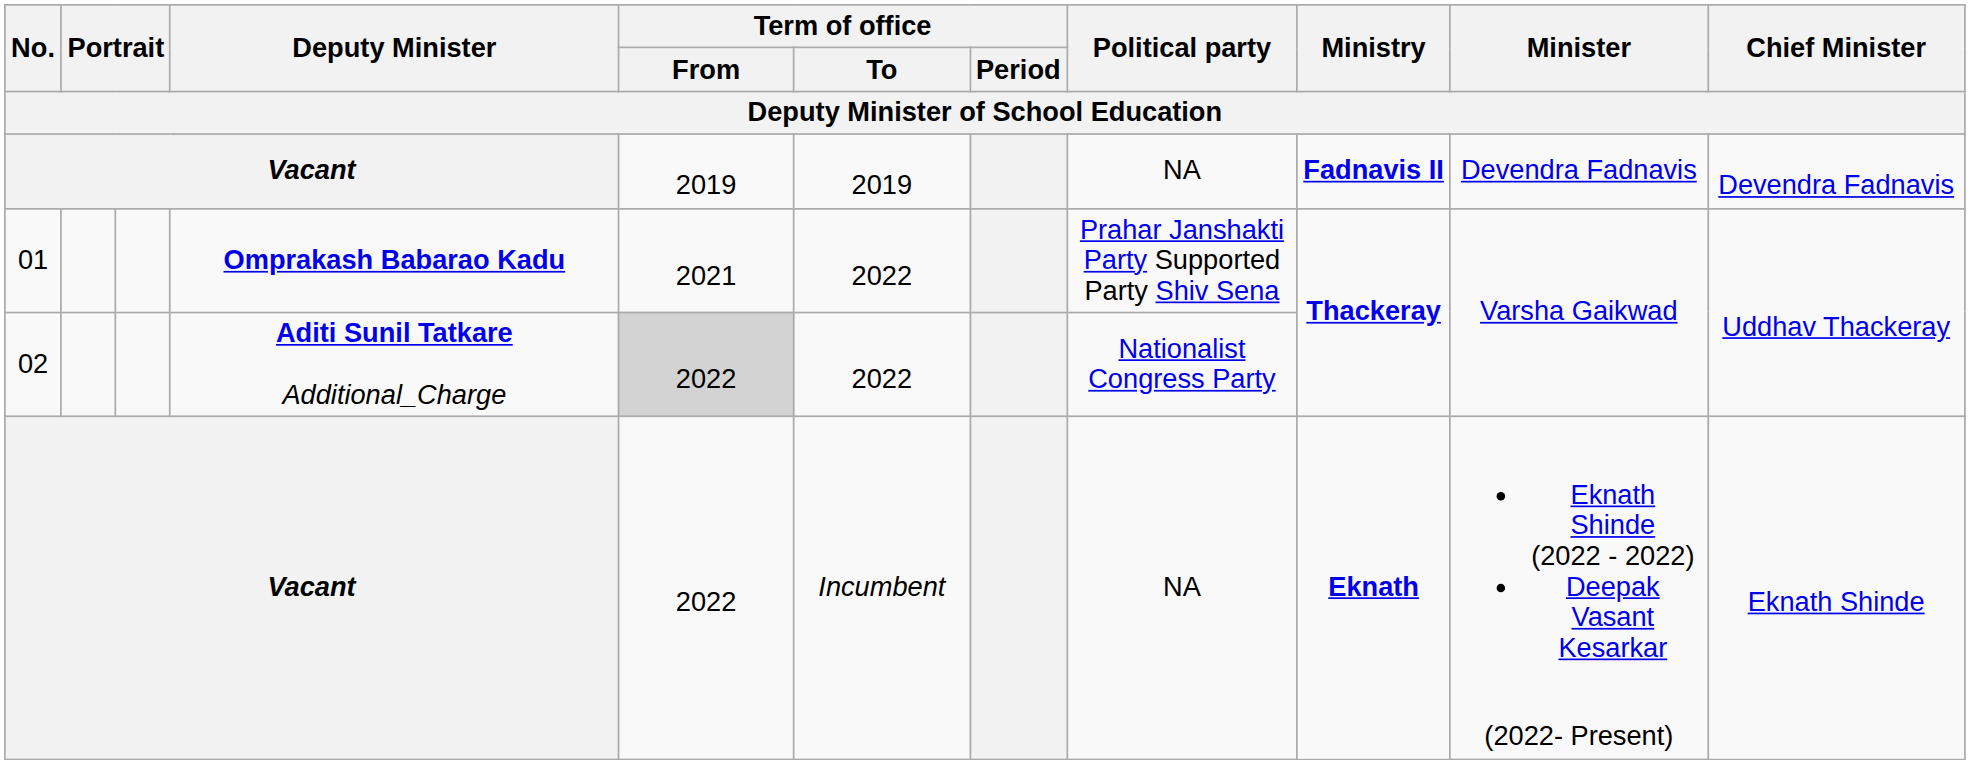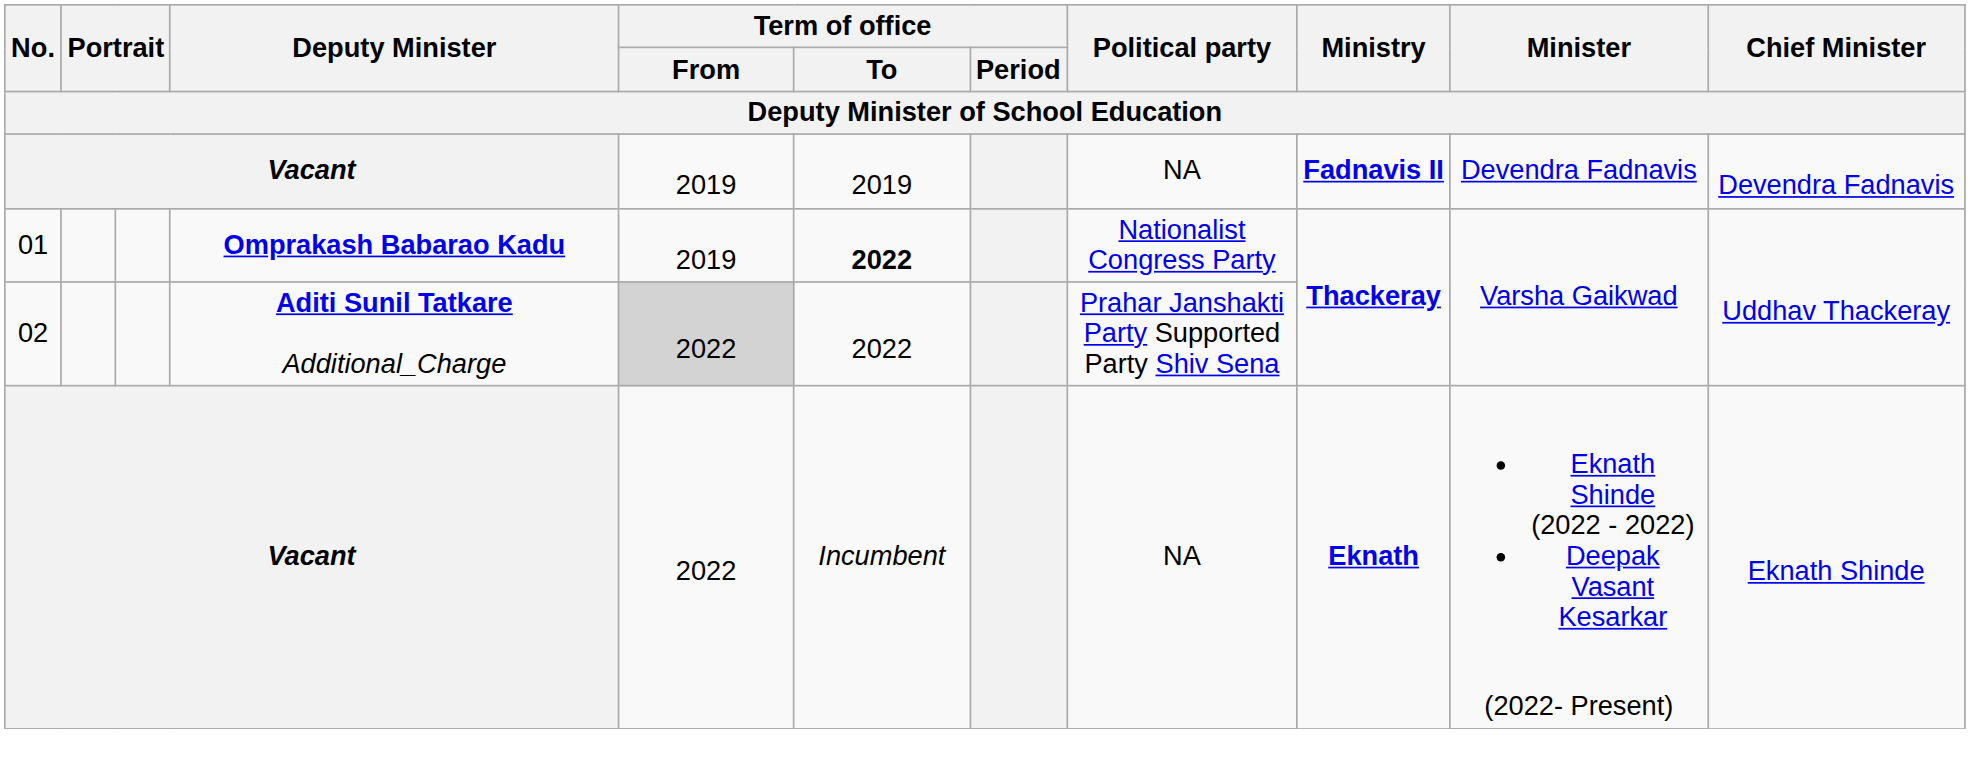01 | Term of office / From: 2021 -> 2019
01 | Term of office / To: normal -> bold
01 | Political party: Prahar Janshakti Party Supported Party Shiv Sena -> Nationalist Congress Party
02 | Political party: Nationalist Congress Party -> Prahar Janshakti Party Supported Party Shiv Sena
